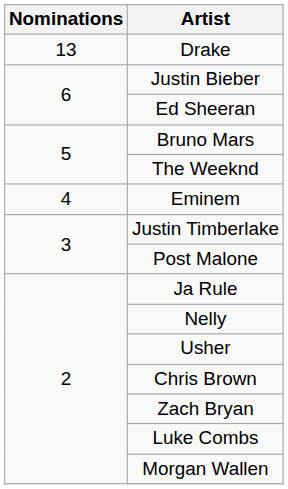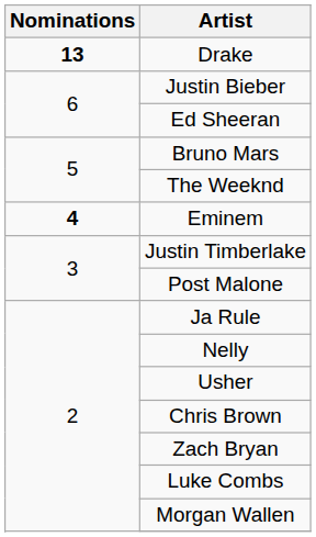Drake | Nominations: normal -> bold
Eminem | Nominations: normal -> bold
